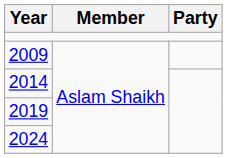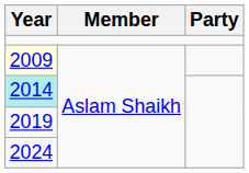2009 | Year: no background -> lightyellow background
2014 | Year: no background -> paleturquoise background
